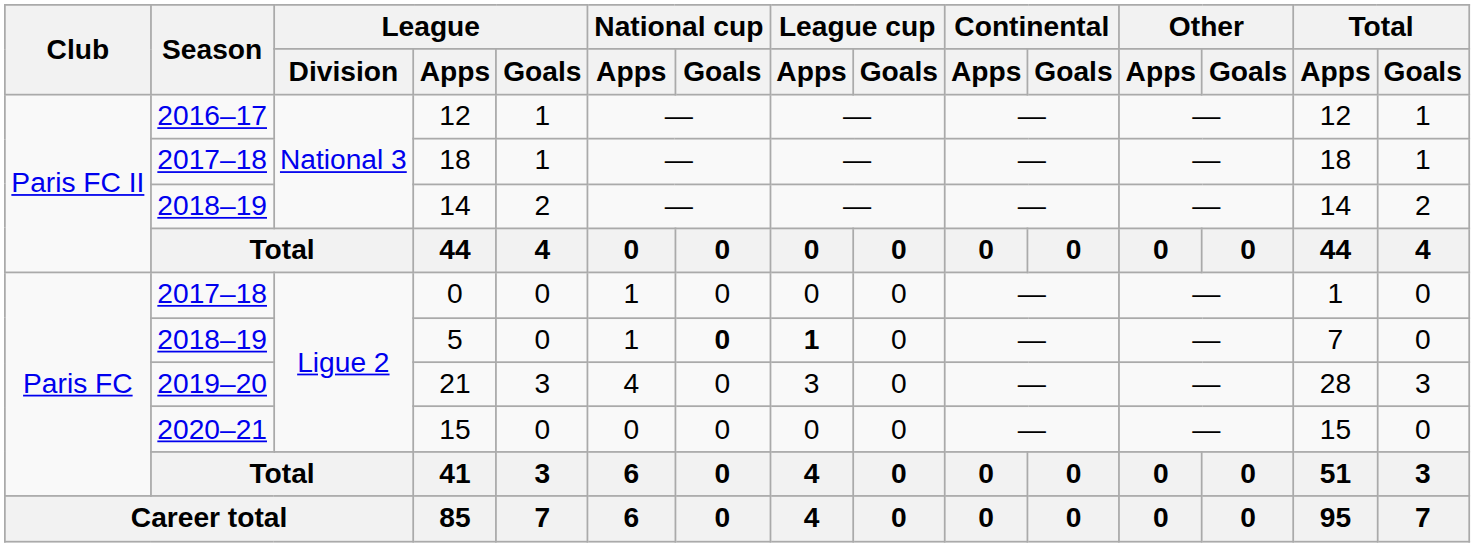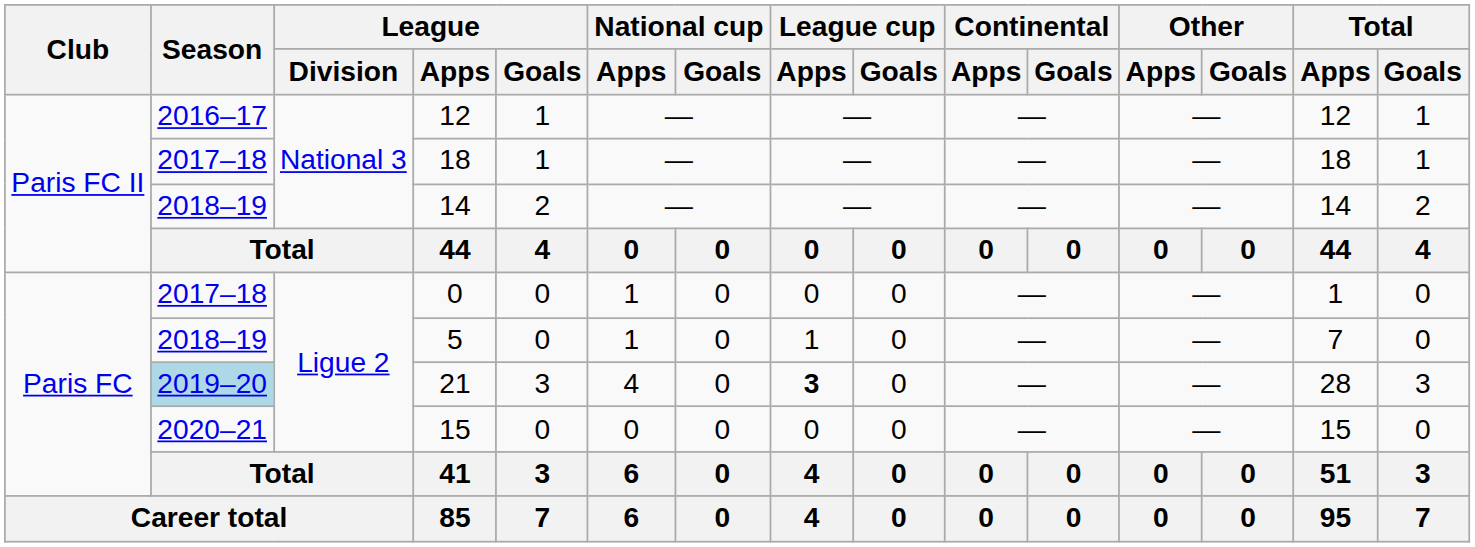5 | National cup / Goals: bold -> normal
5 | League cup / Apps: bold -> normal
21 | Season: no background -> lightblue background
21 | League cup / Apps: normal -> bold
